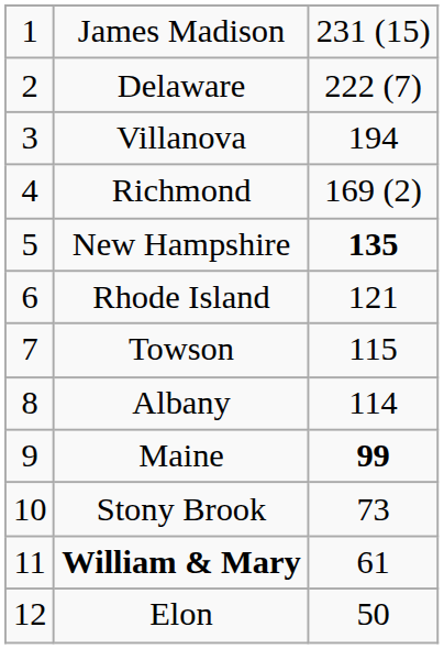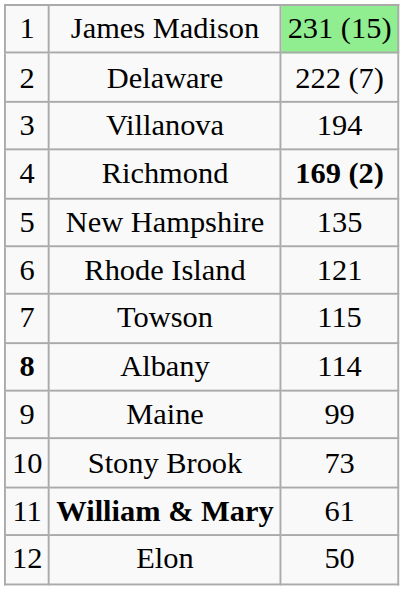James Madison | column 3: no background -> lightgreen background
Richmond | column 3: normal -> bold
New Hampshire | column 3: bold -> normal
Albany | column 1: normal -> bold
Maine | column 3: bold -> normal
